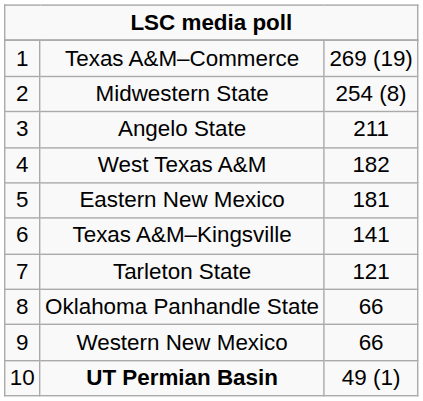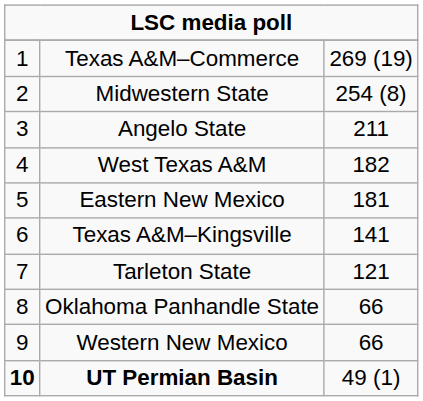UT Permian Basin | column 1: normal -> bold
